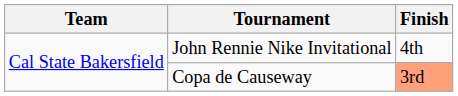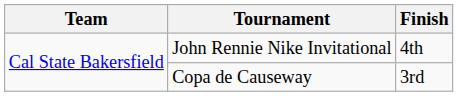Copa de Causeway | Finish: lightsalmon background -> no background
